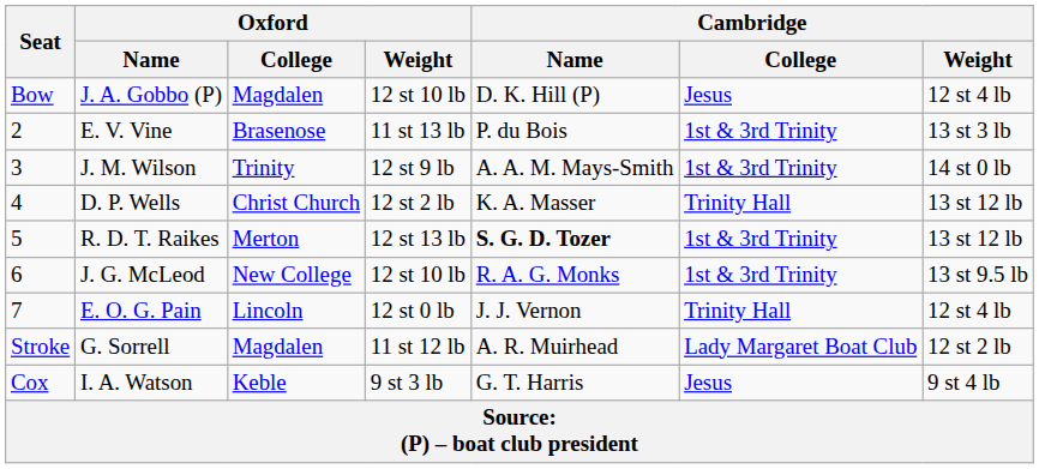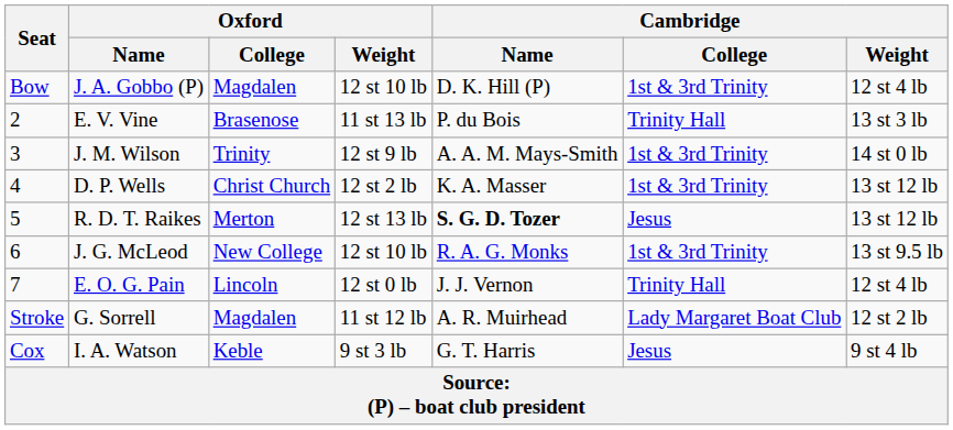J. A. Gobbo (P) | Cambridge / College: Jesus -> 1st & 3rd Trinity
E. V. Vine | Cambridge / College: 1st & 3rd Trinity -> Trinity Hall
D. P. Wells | Cambridge / College: Trinity Hall -> 1st & 3rd Trinity
R. D. T. Raikes | Cambridge / College: 1st & 3rd Trinity -> Jesus
